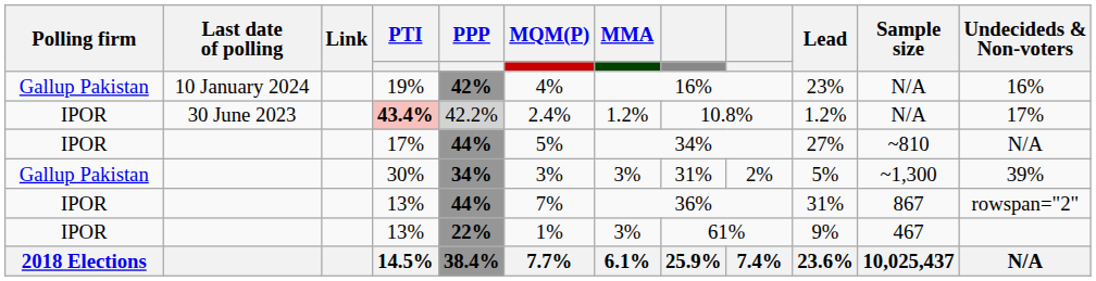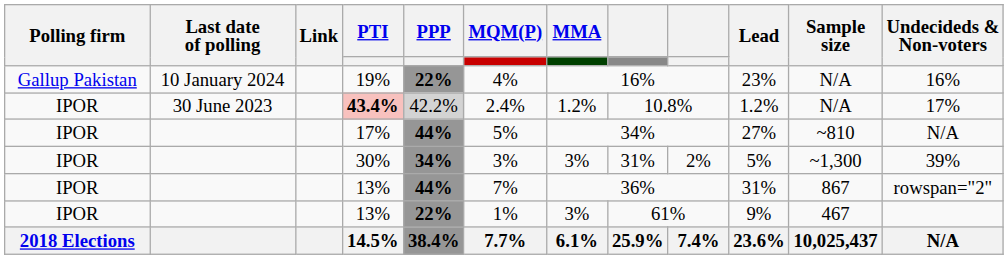19% | PPP: 42% -> 22%
30% | Polling firm: Gallup Pakistan -> IPOR
